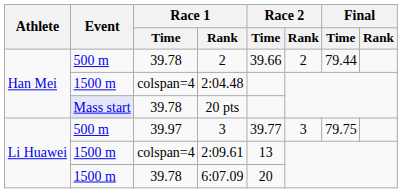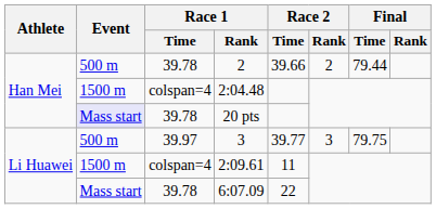2:09.61 | Race 2 / Time: 13 -> 11
6:07.09 | Event: 1500 m -> Mass start
6:07.09 | Race 2 / Time: 20 -> 22
